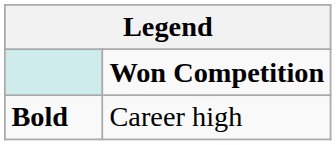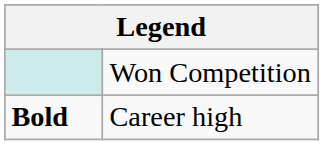row 2 | column 2: bold -> normal
